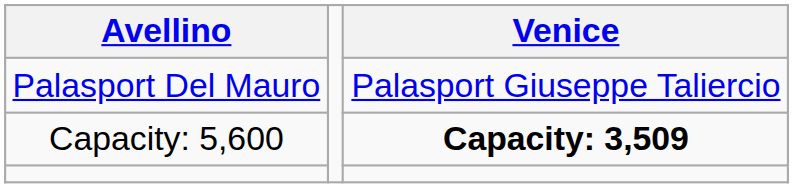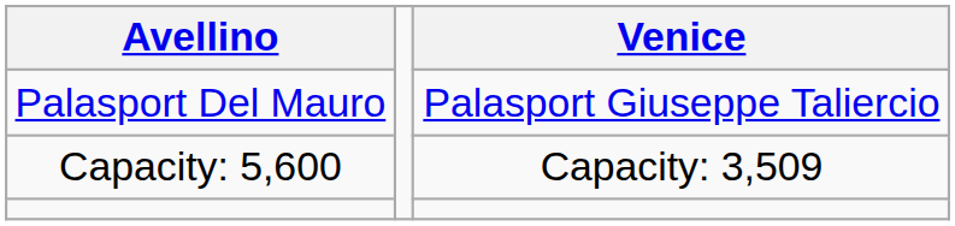Capacity: 5,600 | Venice: bold -> normal
